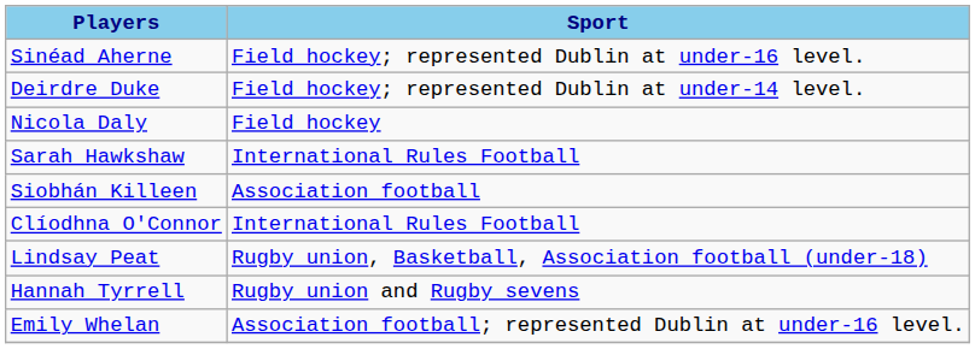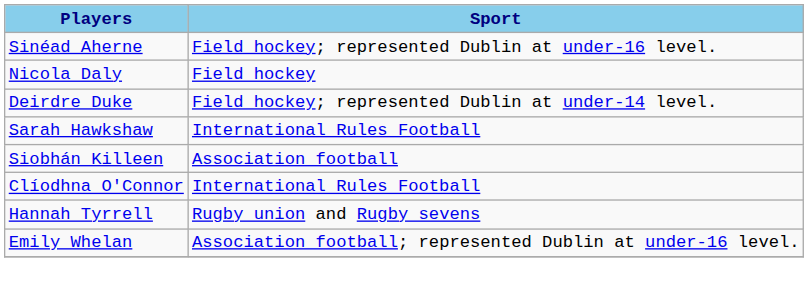rows swapped: Nicola Daly <-> Deirdre Duke
- row: Lindsay Peat | Rugby union, Basketball, Association football (under-18)
